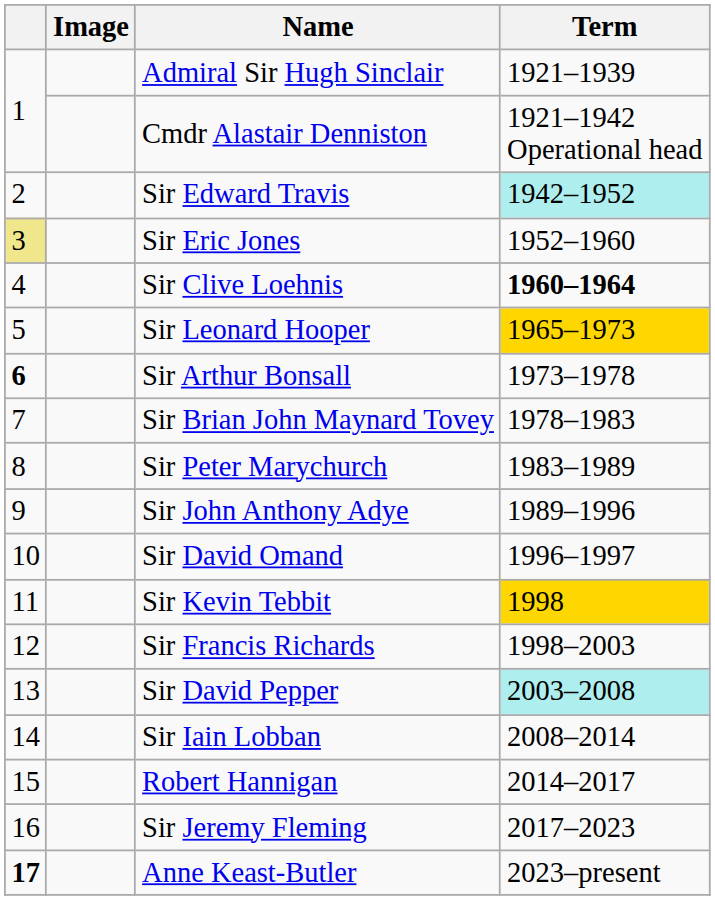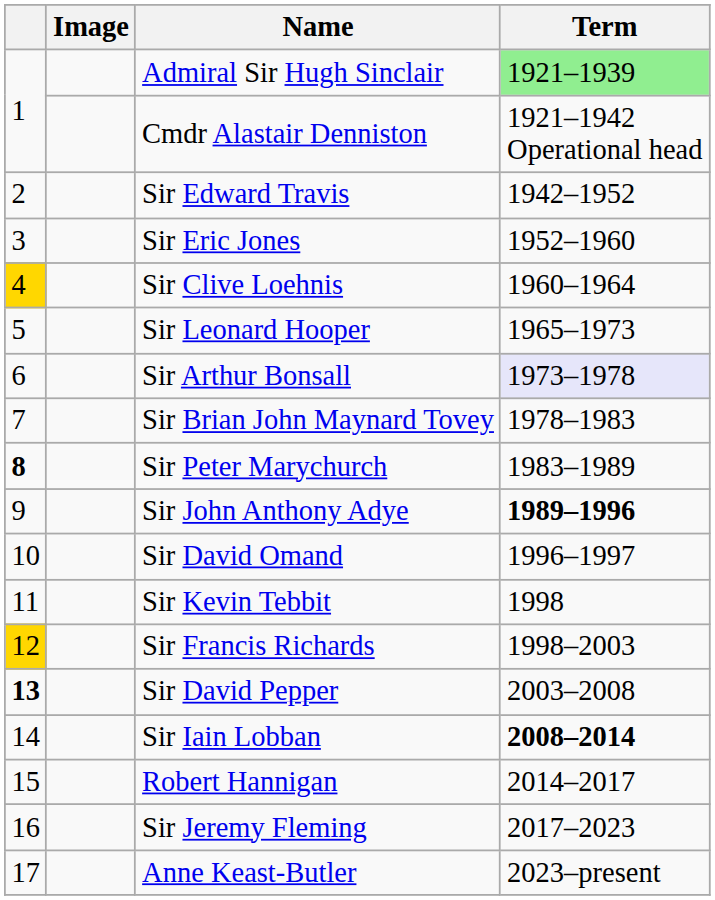Admiral Sir Hugh Sinclair | Term: no background -> lightgreen background
Sir Edward Travis | Term: paleturquoise background -> no background
Sir Eric Jones | column 1: khaki background -> no background
Sir Clive Loehnis | column 1: no background -> gold background
Sir Clive Loehnis | Term: bold -> normal
Sir Leonard Hooper | Term: gold background -> no background
Sir Arthur Bonsall | column 1: bold -> normal
Sir Arthur Bonsall | Term: no background -> lavender background
Sir Peter Marychurch | column 1: normal -> bold
Sir John Anthony Adye | Term: normal -> bold
Sir Kevin Tebbit | Term: gold background -> no background
Sir Francis Richards | column 1: no background -> gold background
Sir David Pepper | column 1: normal -> bold
Sir David Pepper | Term: paleturquoise background -> no background
Sir Iain Lobban | Term: normal -> bold
Anne Keast-Butler | column 1: bold -> normal
